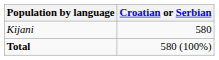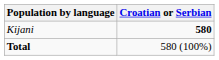Kijani | Croatian or Serbian: normal -> bold
